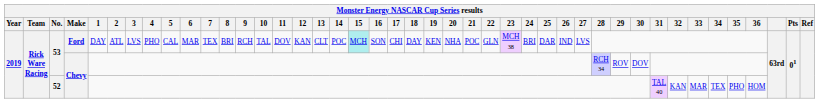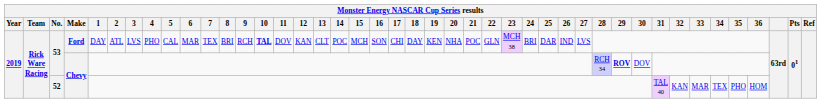53 / Ford | 10: normal -> bold
53 / Ford | 15: paleturquoise background -> no background
53 / Chevy | 29: normal -> bold
